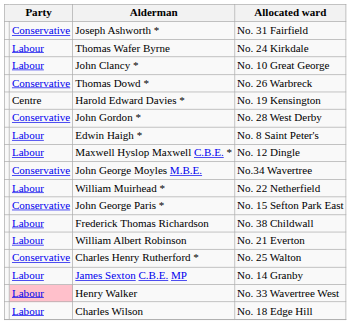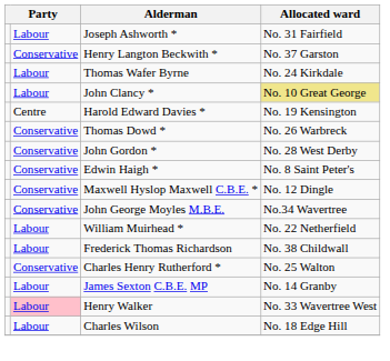Joseph Ashworth * | column 2: Conservative -> Labour
+ row: Conservative | Henry Langton Beckwith * | No. 37 Garston
John Clancy * | Allocated ward: no background -> khaki background
rows swapped: Harold Edward Davies * <-> Thomas Dowd *
Edwin Haigh * | column 2: Labour -> Conservative
Maxwell Hyslop Maxwell C.B.E. * | column 2: Labour -> Conservative
- row: Conservative | John George Paris * | No. 15 Sefton Park East
- row: Labour | William Albert Robinson | No. 21 Everton
